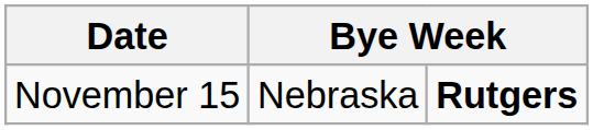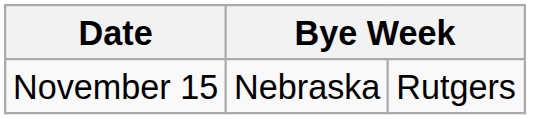November 15 | column 3: bold -> normal
